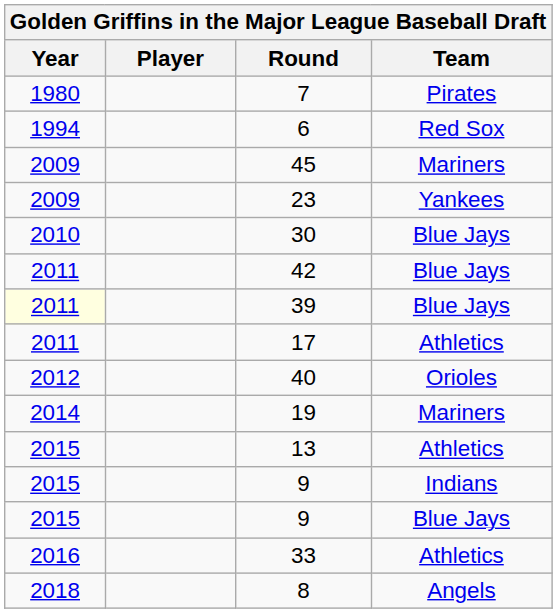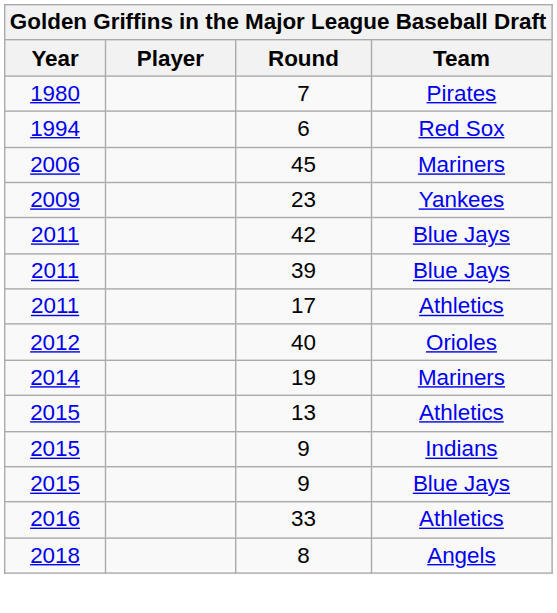45 | Year: 2009 -> 2006
- row: 2010 | 30 | Blue Jays
39 | Year: lightyellow background -> no background
